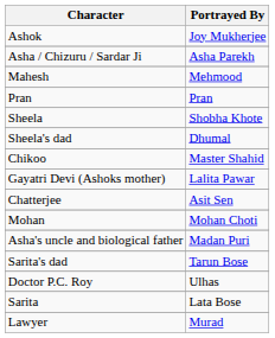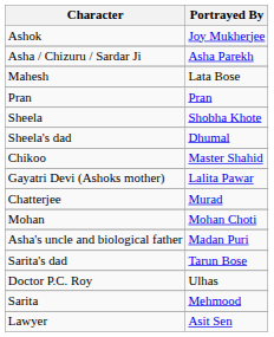Mahesh | column 2: Mehmood -> Lata Bose
Chatterjee | column 2: Asit Sen -> Murad
Sarita | column 2: Lata Bose -> Mehmood
Lawyer | column 2: Murad -> Asit Sen
